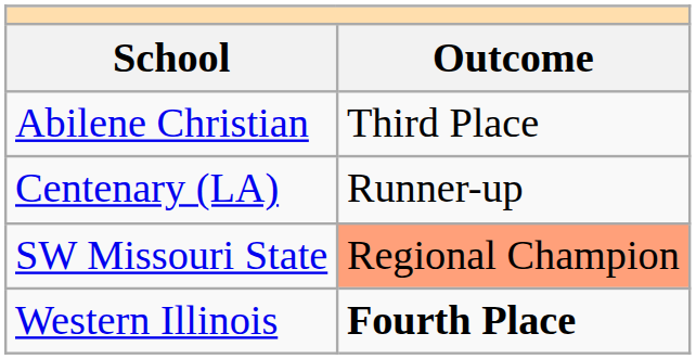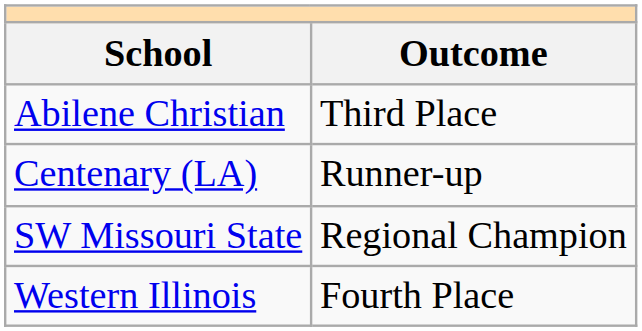SW Missouri State | Outcome: lightsalmon background -> no background
Western Illinois | Outcome: bold -> normal
